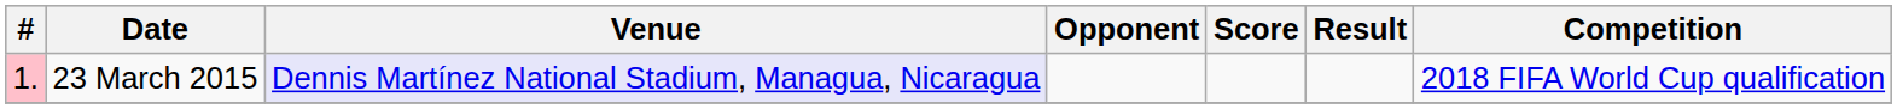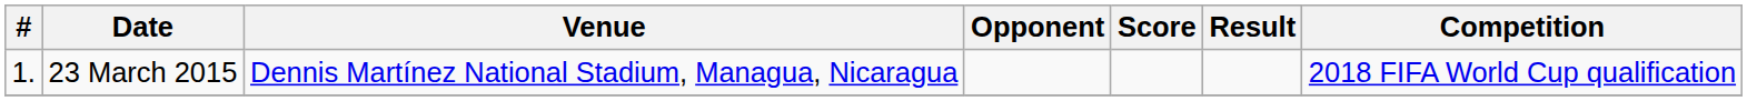23 March 2015 | #: pink background -> no background
23 March 2015 | Venue: lavender background -> no background
